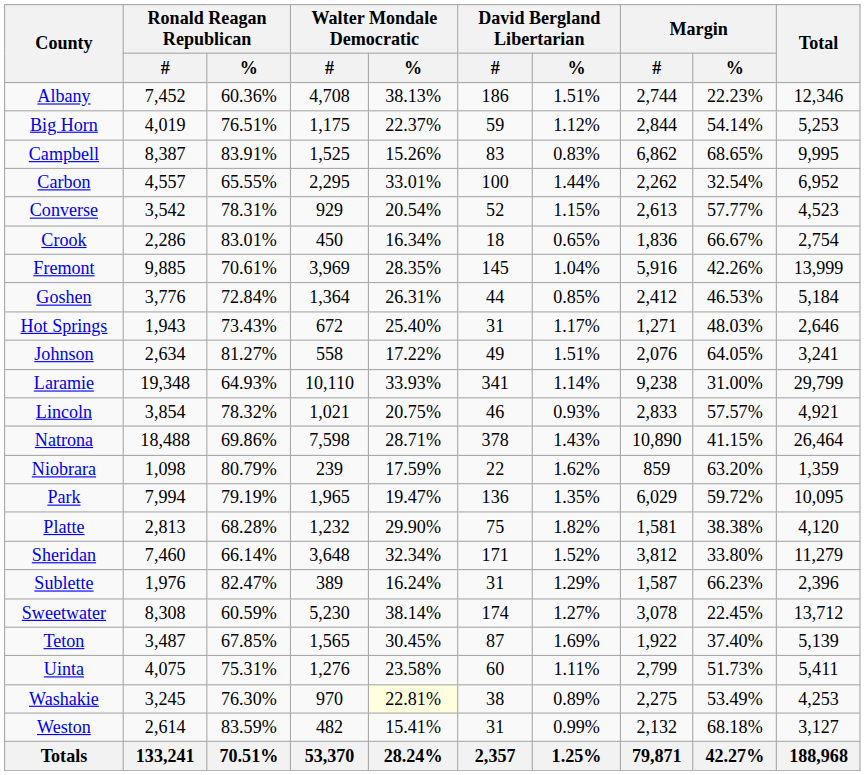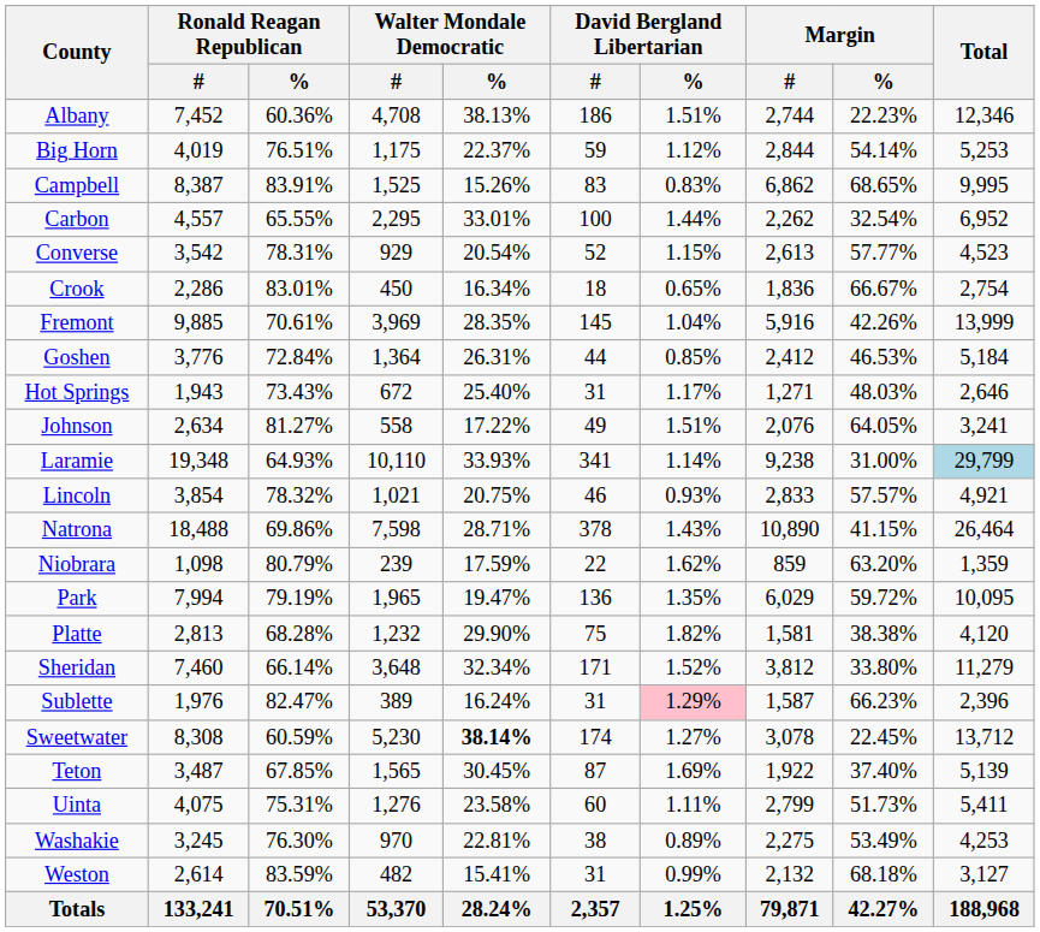Laramie | Total: no background -> lightblue background
Sublette | David Bergland Libertarian / %: no background -> pink background
Sweetwater | Walter Mondale Democratic / %: normal -> bold
Washakie | Walter Mondale Democratic / %: lightyellow background -> no background
